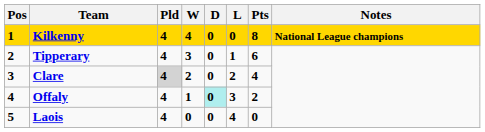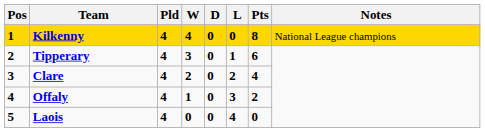Kilkenny | Notes: bold -> normal
Clare | Pld: lightgrey background -> no background
Offaly | D: paleturquoise background -> no background
